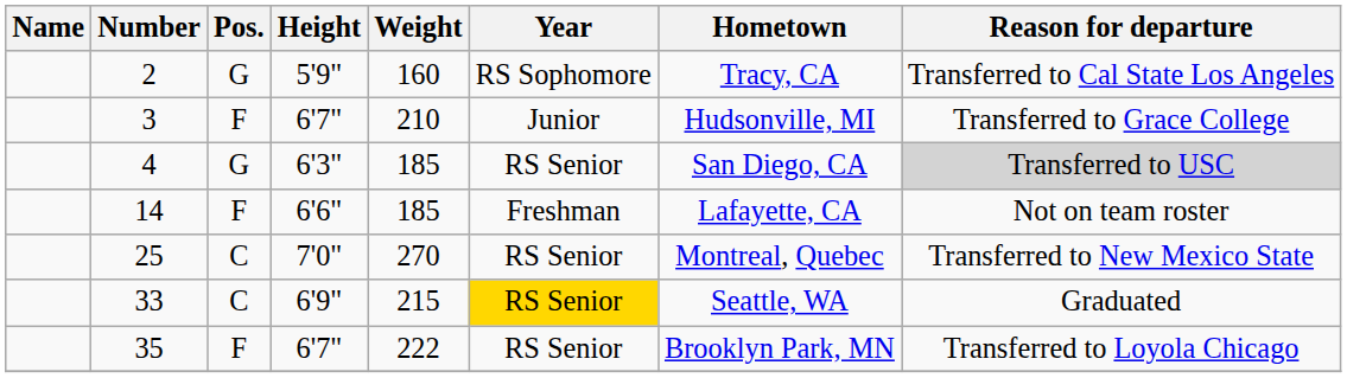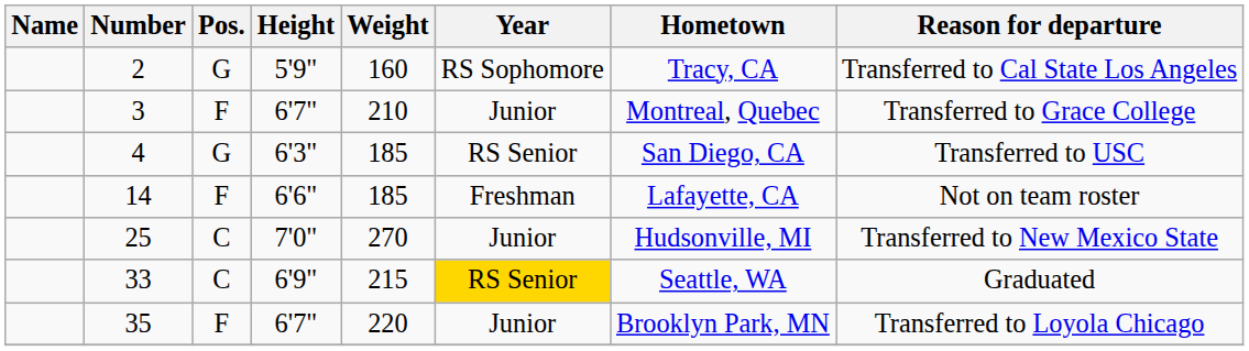3 | Hometown: Hudsonville, MI -> Montreal, Quebec
4 | Reason for departure: lightgrey background -> no background
25 | Year: RS Senior -> Junior
25 | Hometown: Montreal, Quebec -> Hudsonville, MI
35 | Weight: 222 -> 220
35 | Year: RS Senior -> Junior
